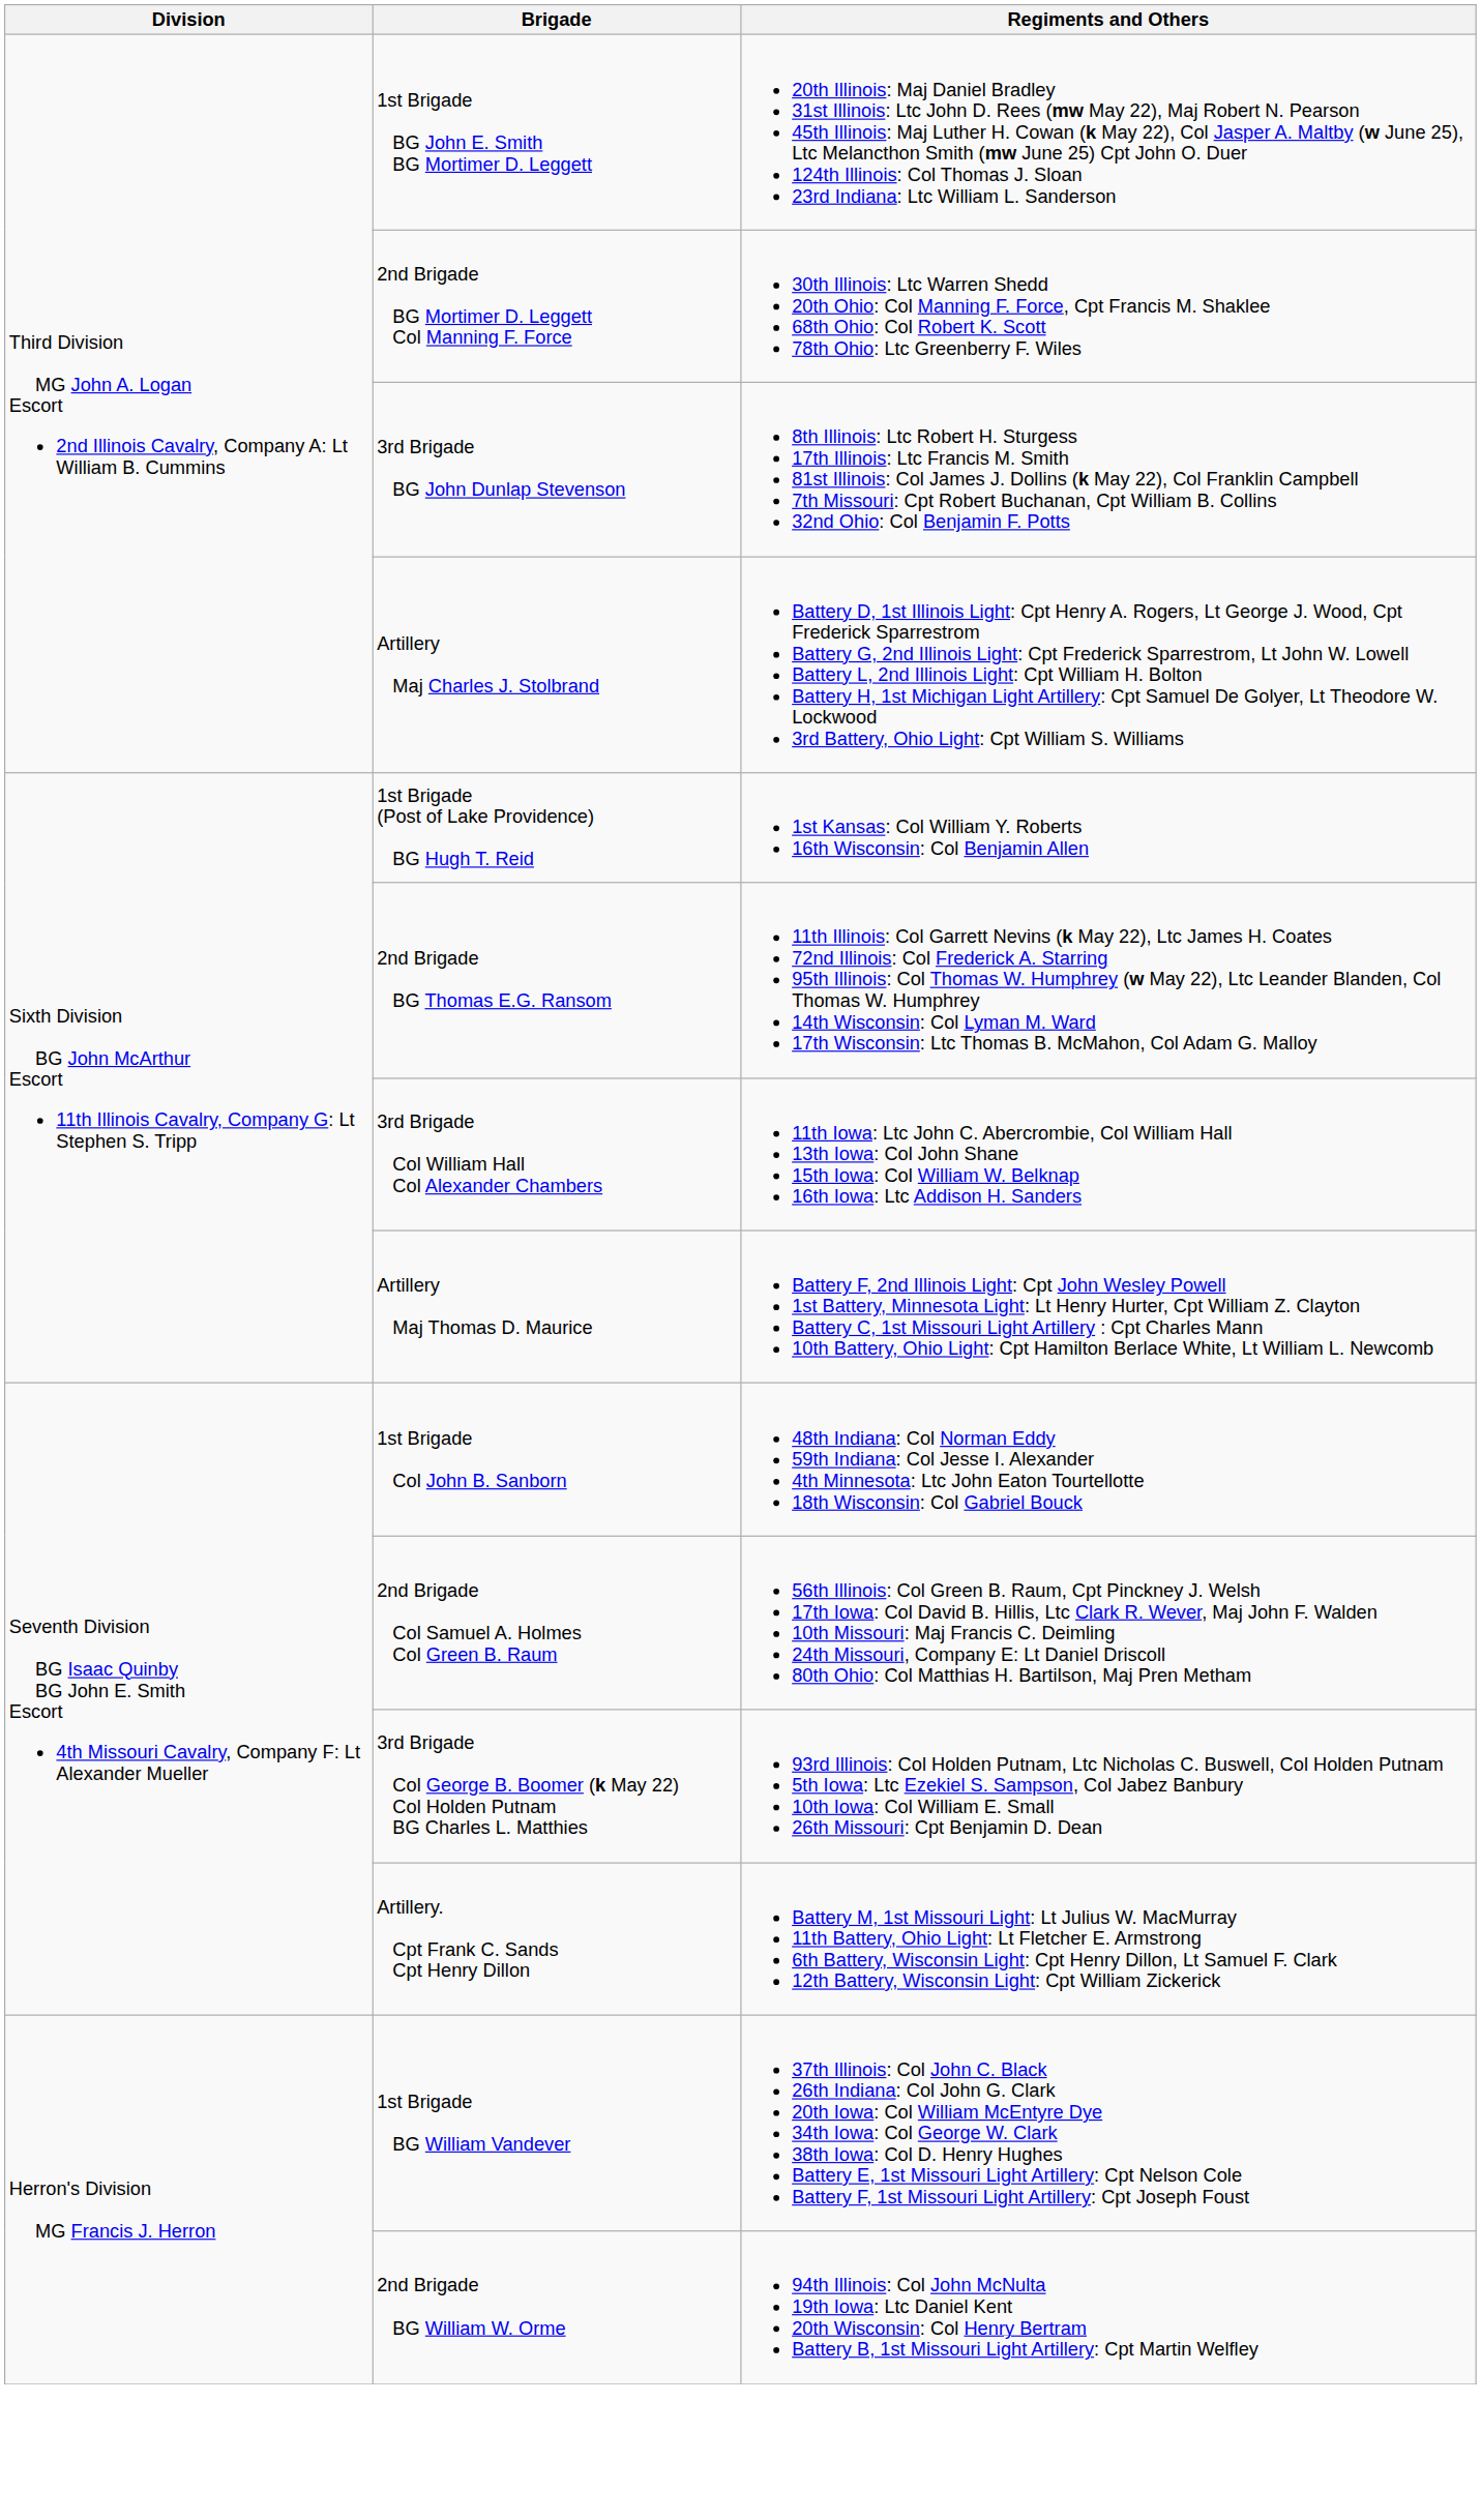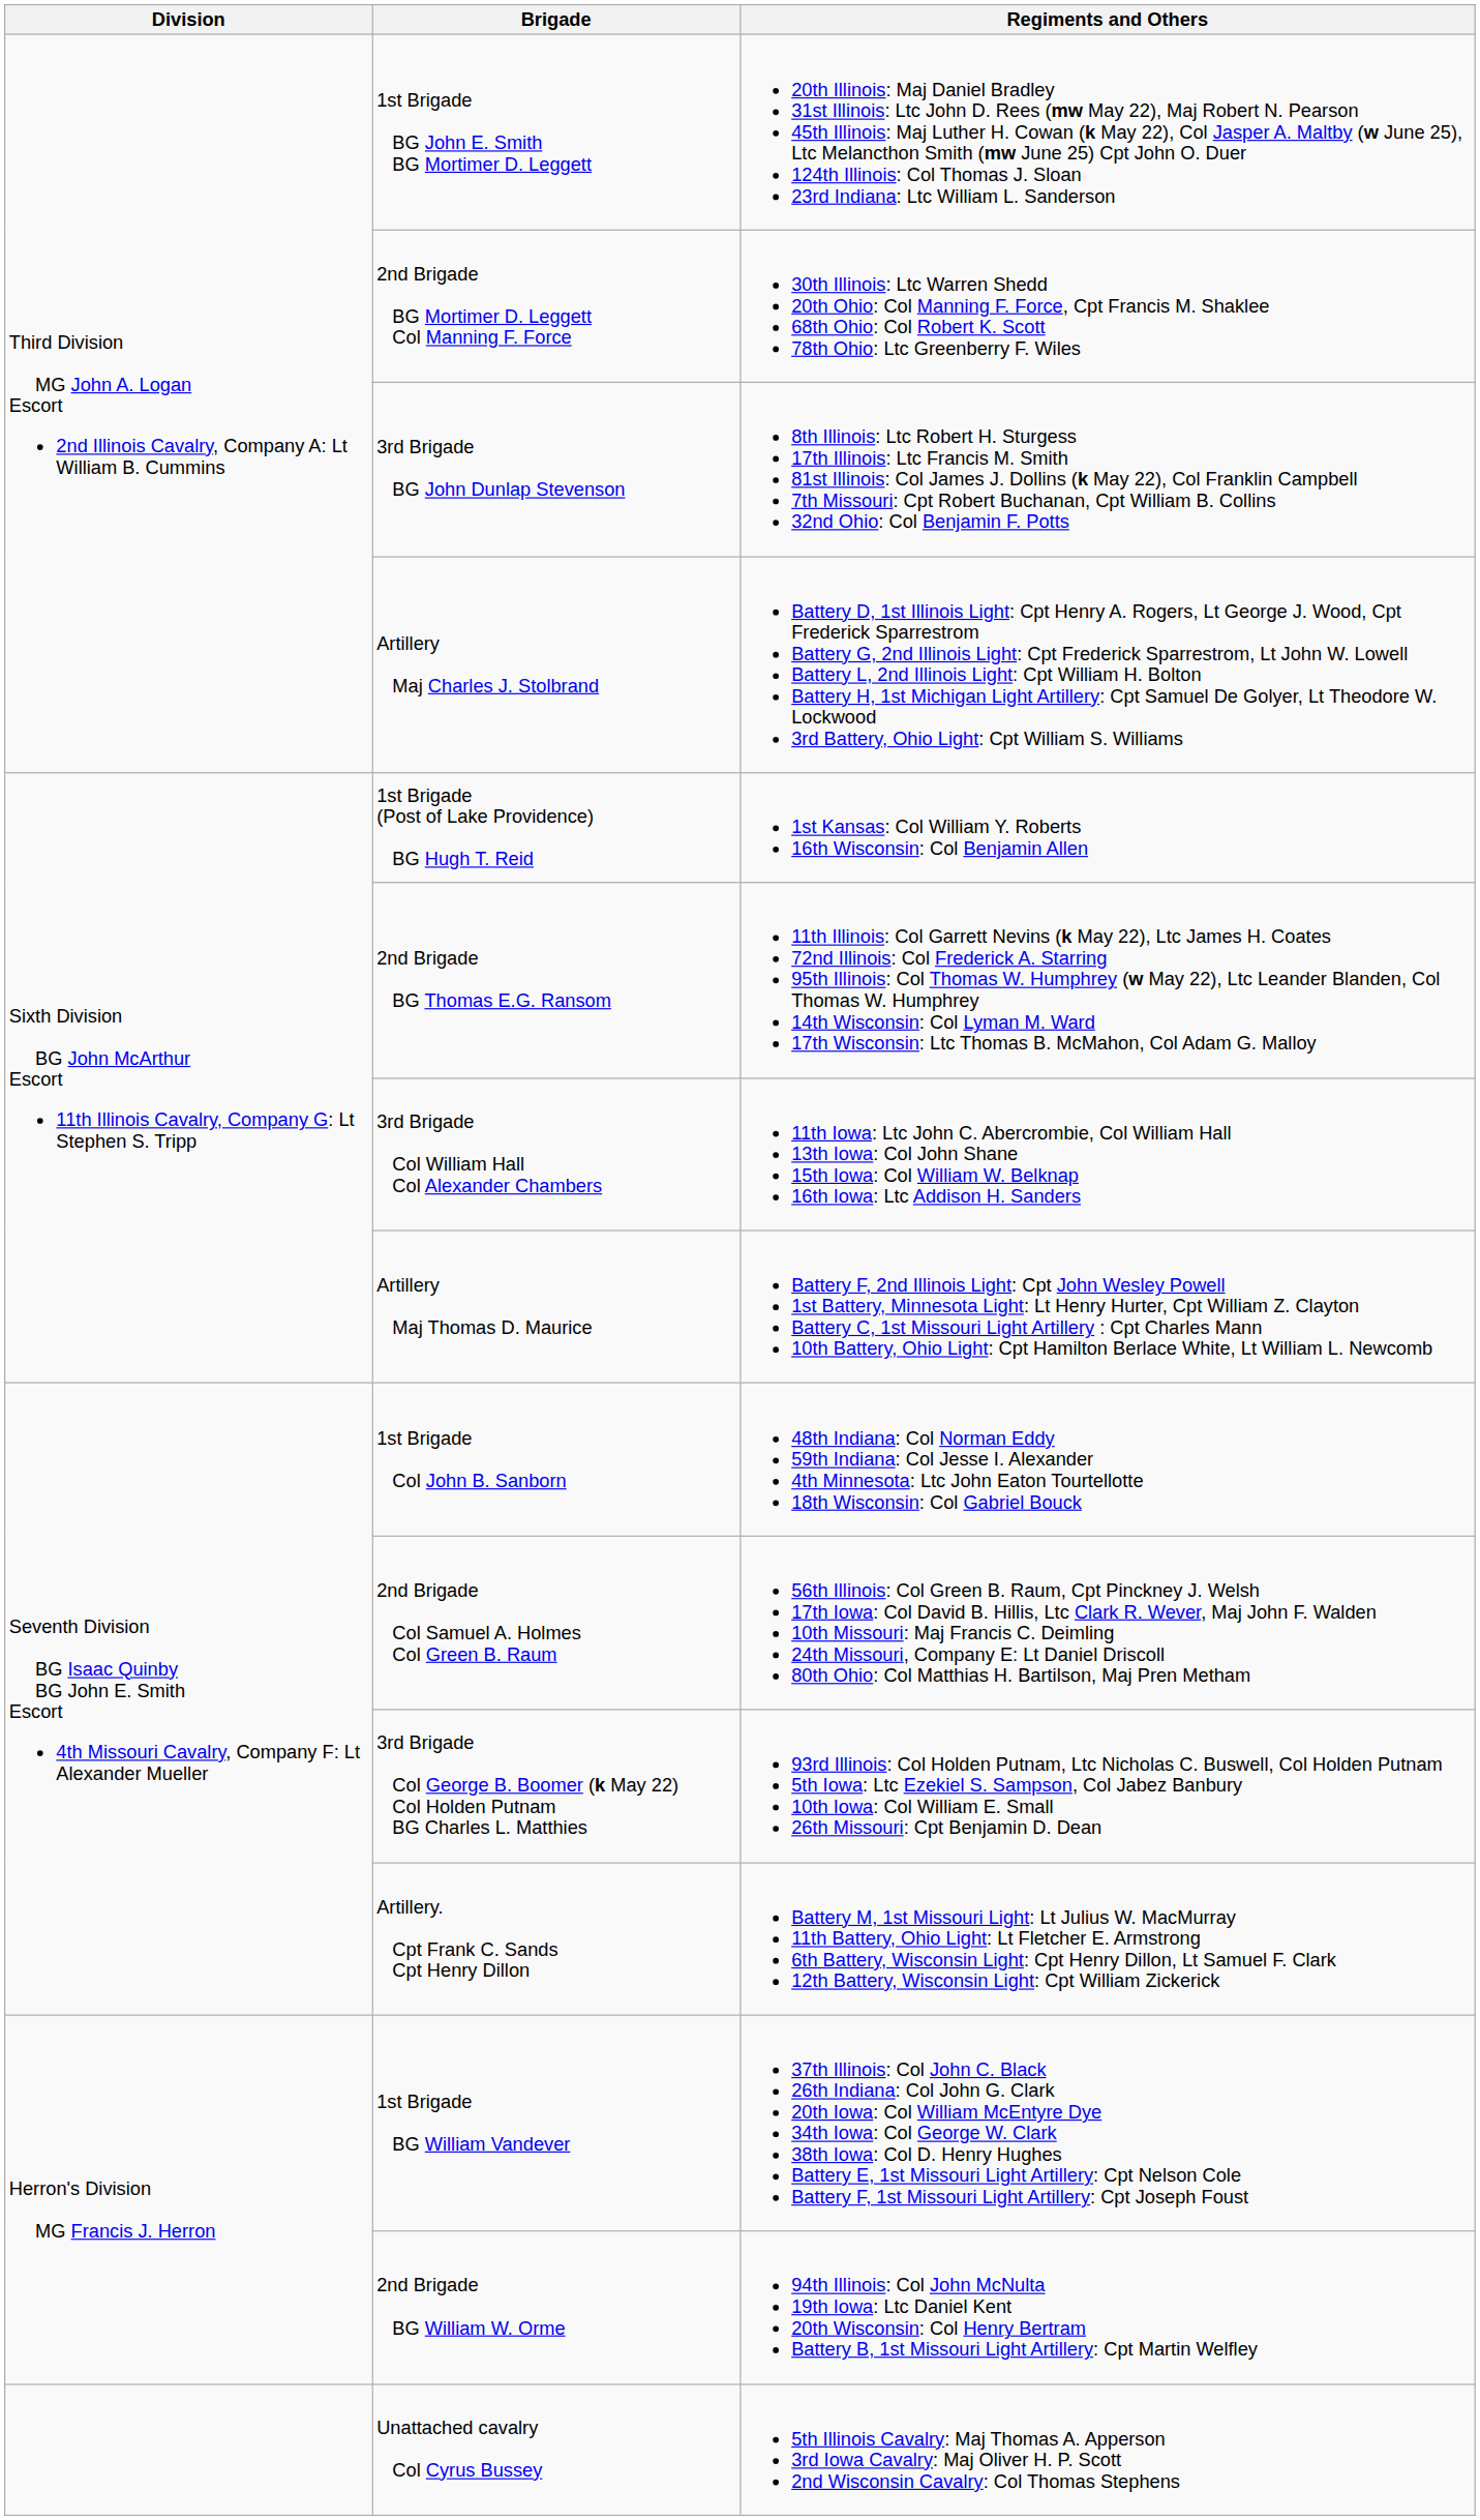+ row: Unattached cavalry Col Cyrus Bussey | 5th Illinois Cavalry: Maj Thomas A. Apperson 3rd Iowa Cavalry: Maj Oliver H. P. Scott 2nd Wisconsin Cavalry: Col Thomas Stephens
